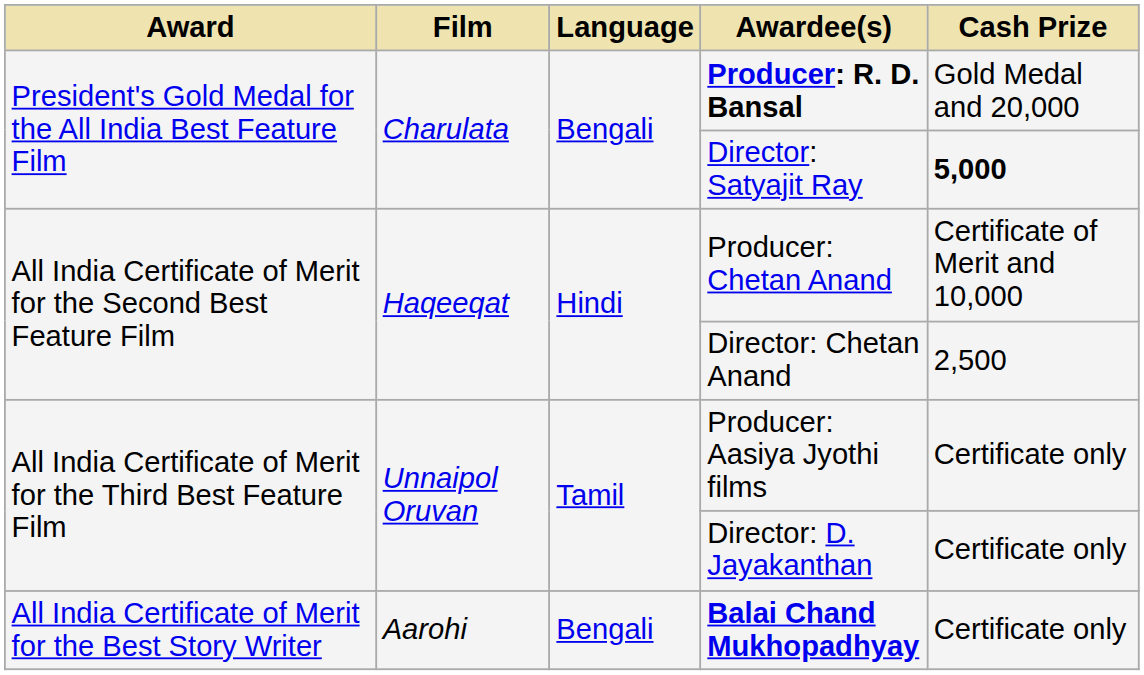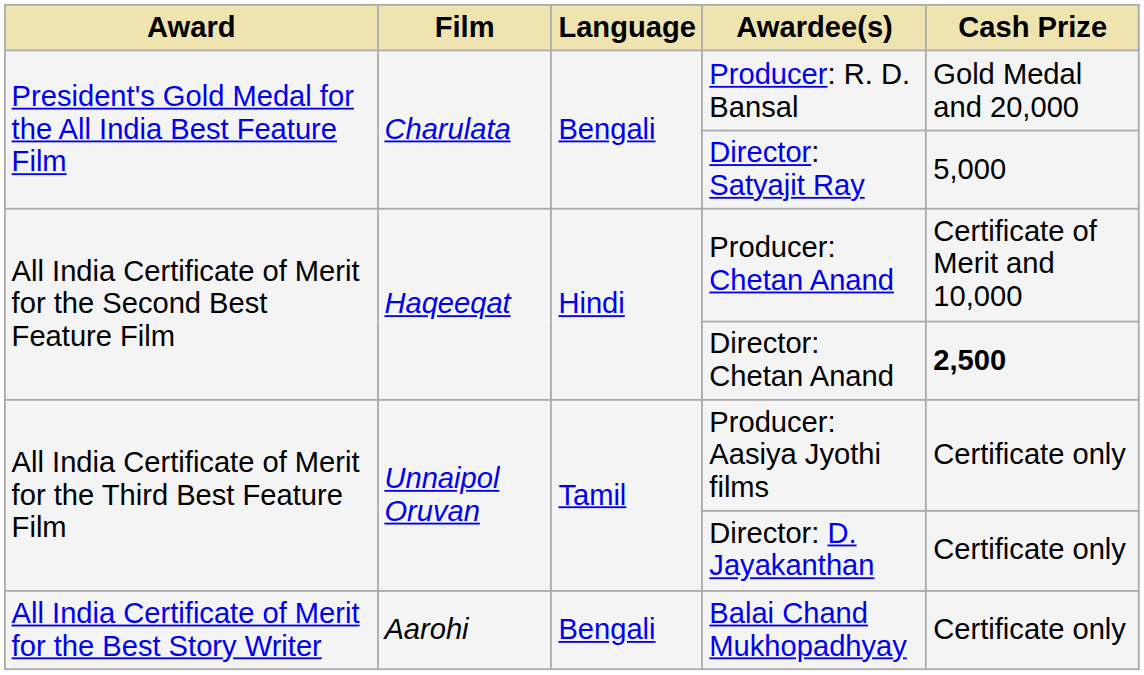row 2 | Awardee(s): bold -> normal
row 3 | Cash Prize: bold -> normal
row 5 | Cash Prize: normal -> bold
row 8 | Awardee(s): bold -> normal
